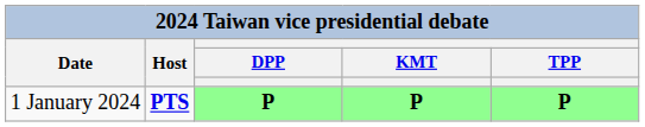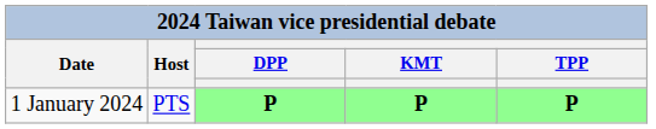1 January 2024 | Host: bold -> normal
